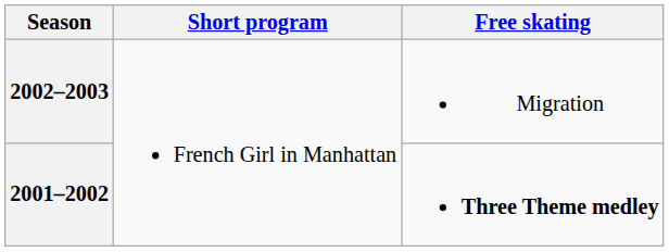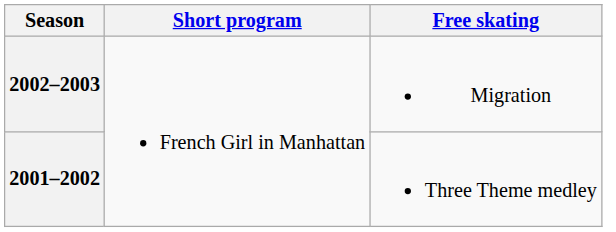2001–2002 | Free skating: bold -> normal
